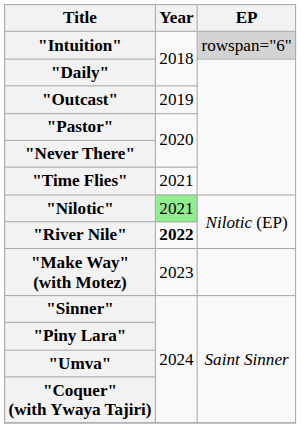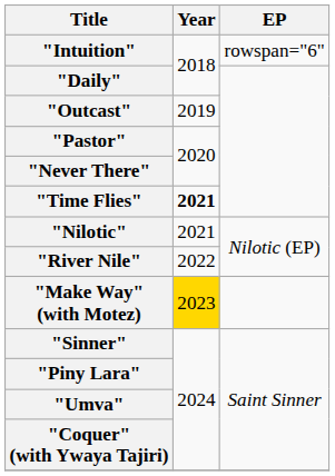"Intuition" | EP: lightgrey background -> no background
"Time Flies" | Year: normal -> bold
"Nilotic" | Year: lightgreen background -> no background
"River Nile" | Year: bold -> normal
"Make Way" (with Motez) | Year: no background -> gold background
